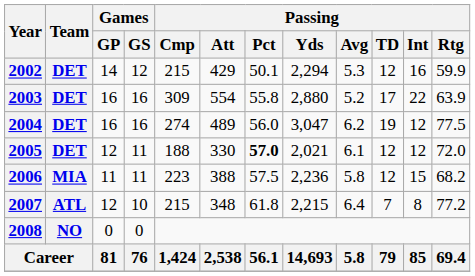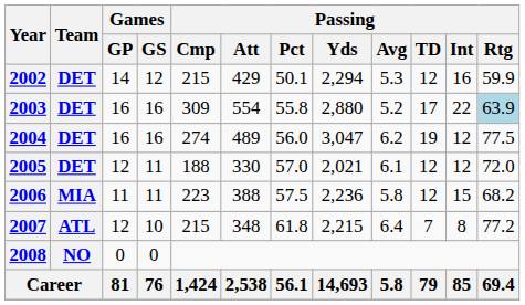2003 | Passing / Rtg: no background -> lightblue background
2005 | Passing / Pct: bold -> normal
